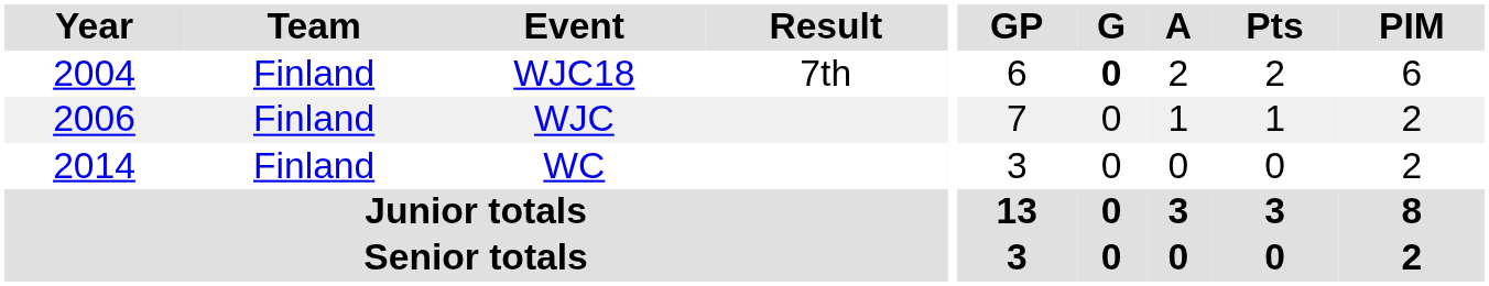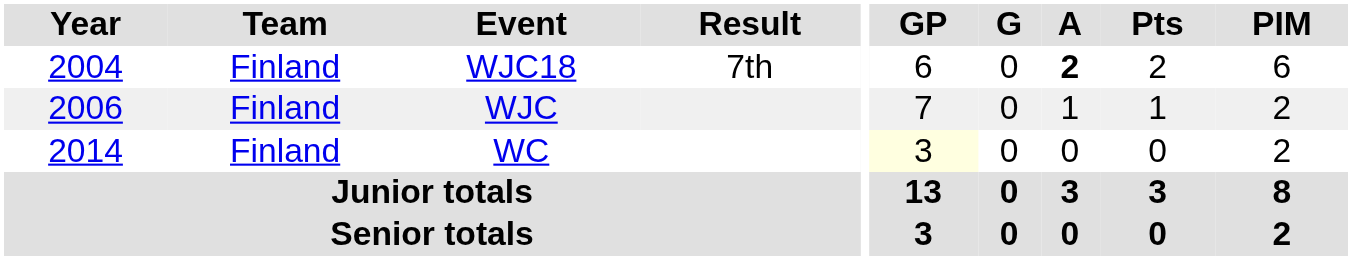WJC18 | G: bold -> normal
WJC18 | A: normal -> bold
WC | GP: no background -> lightyellow background
